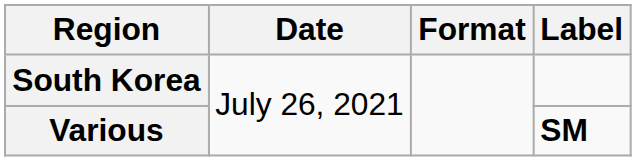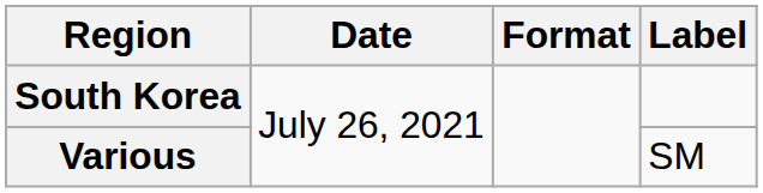Various | Label: bold -> normal
